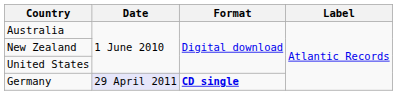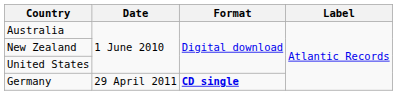Germany | Date: lavender background -> no background
